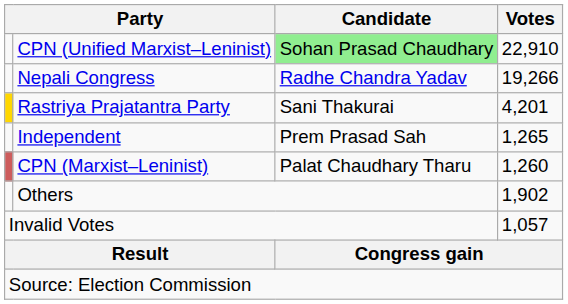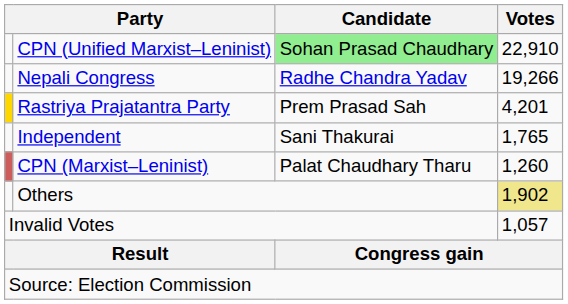Rastriya Prajatantra Party | Candidate: Sani Thakurai -> Prem Prasad Sah
Independent | Candidate: Prem Prasad Sah -> Sani Thakurai
Independent | Votes: 1,265 -> 1,765
Others | Votes: no background -> khaki background
